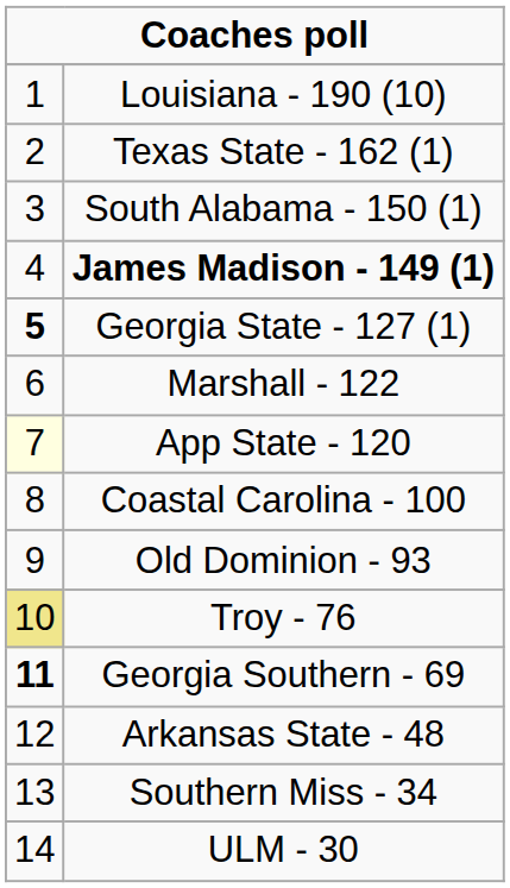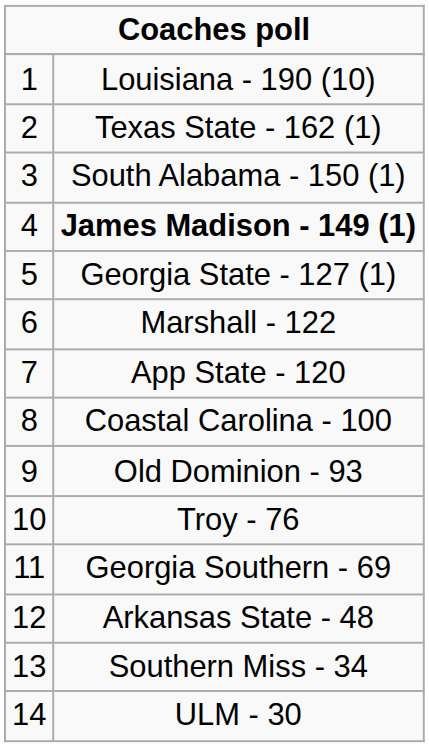Georgia State - 127 (1) | column 1: bold -> normal
App State - 120 | column 1: lightyellow background -> no background
Troy - 76 | column 1: khaki background -> no background
Georgia Southern - 69 | column 1: bold -> normal
